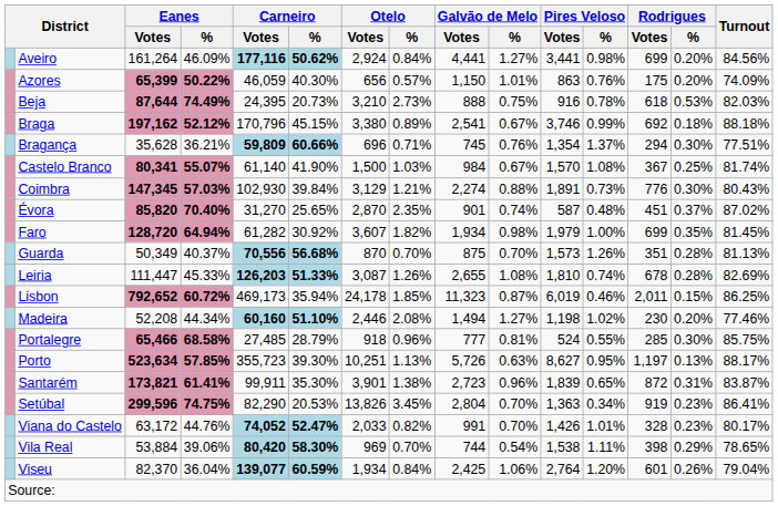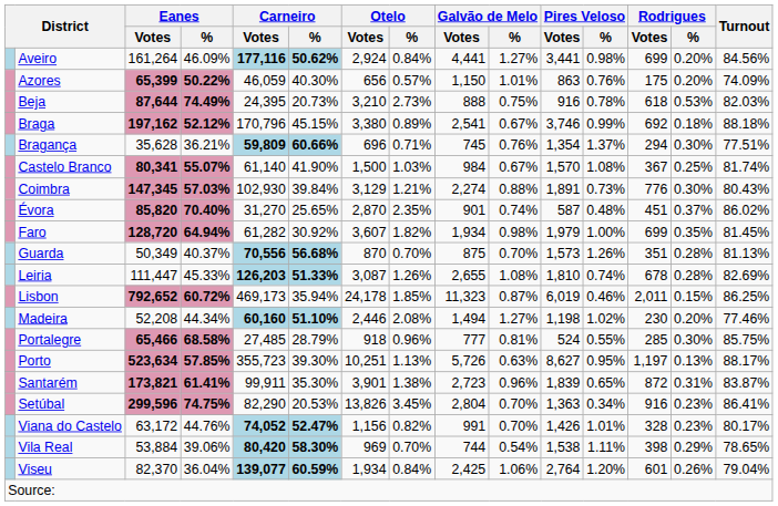Évora | Turnout: 87.02% -> 86.02%
Setúbal | Rodrigues / Votes: 919 -> 916
Viana do Castelo | Otelo / Votes: 2,033 -> 1,156
